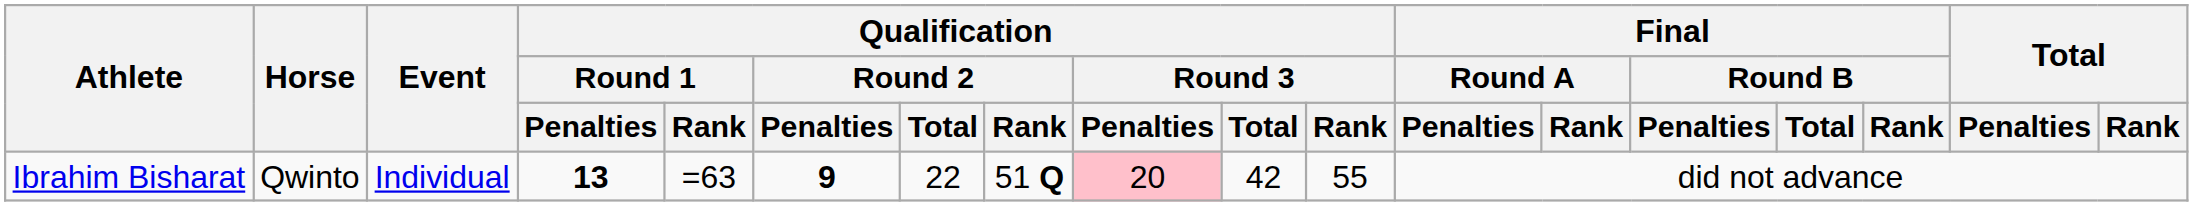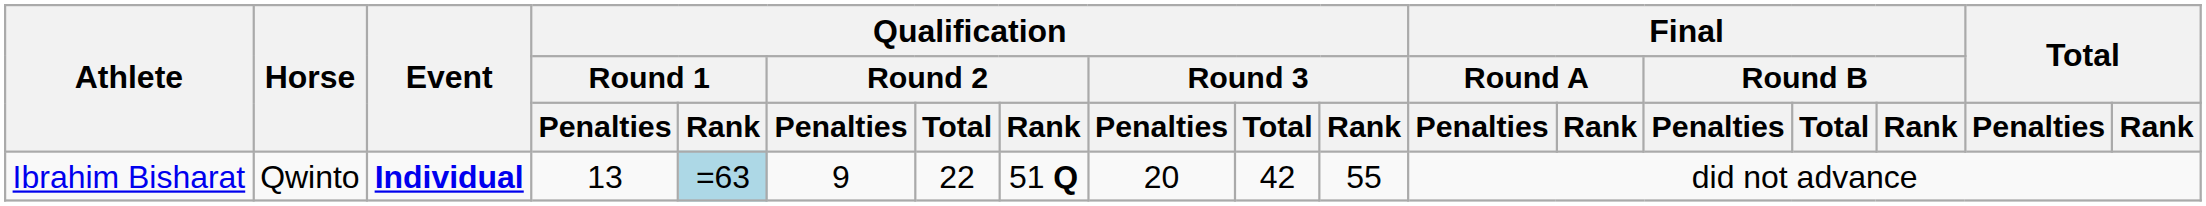Ibrahim Bisharat | Event: normal -> bold
Ibrahim Bisharat | Qualification / Round 1 / Penalties: bold -> normal
Ibrahim Bisharat | Qualification / Round 1 / Rank: no background -> lightblue background
Ibrahim Bisharat | Qualification / Round 2 / Penalties: bold -> normal
Ibrahim Bisharat | Qualification / Round 3 / Penalties: pink background -> no background
